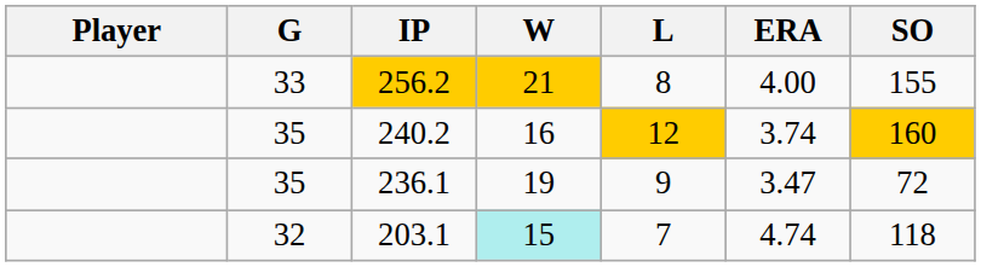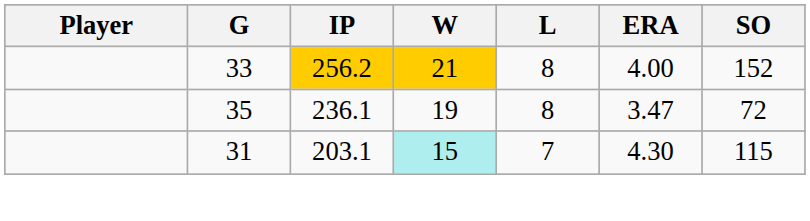256.2 | SO: 155 -> 152
- row: 35 | 240.2 | 16 | 12 | 3.74 | 160
236.1 | L: 9 -> 8
203.1 | G: 32 -> 31
203.1 | ERA: 4.74 -> 4.30
203.1 | SO: 118 -> 115
